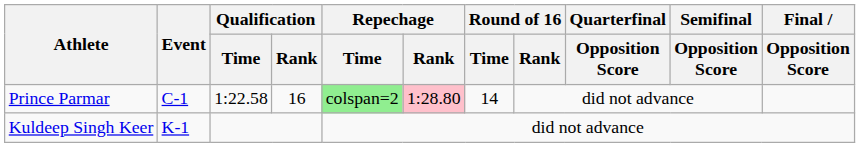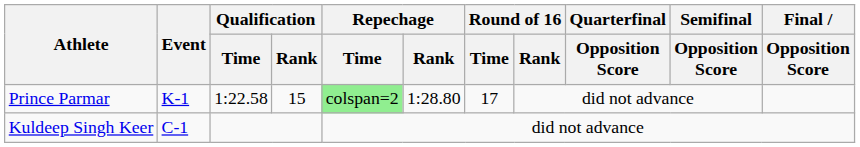Prince Parmar | Event: C-1 -> K-1
Prince Parmar | Qualification / Rank: 16 -> 15
Prince Parmar | Repechage / Rank: pink background -> no background
Prince Parmar | Round of 16 / Time: 14 -> 17
Kuldeep Singh Keer | Event: K-1 -> C-1
